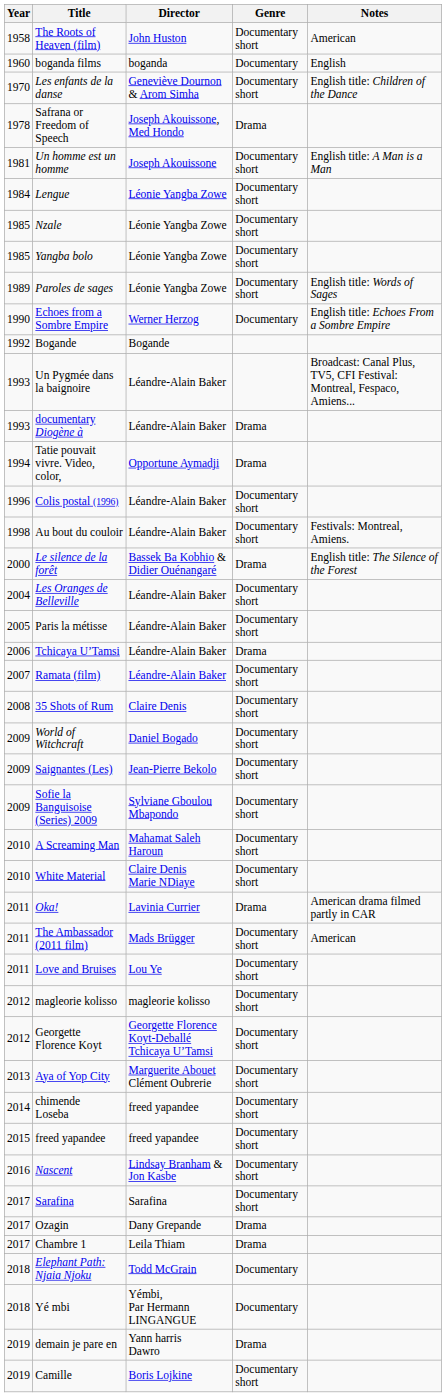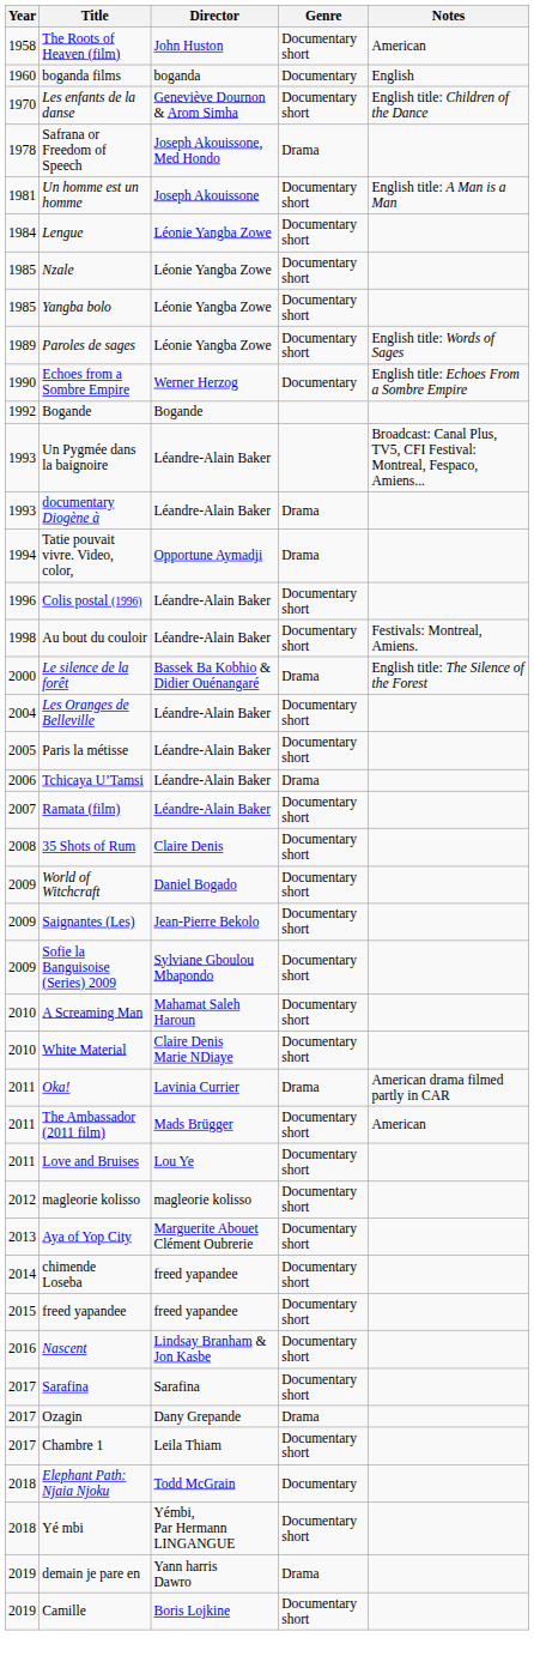- row: 2012 | Georgette Florence Koyt | Georgette Florence Koyt-Deballé Tchicaya U’Tamsi | Documentary short
Chambre 1 | Genre: Drama -> Documentary short
Yé mbi | Genre: Documentary -> Documentary short
